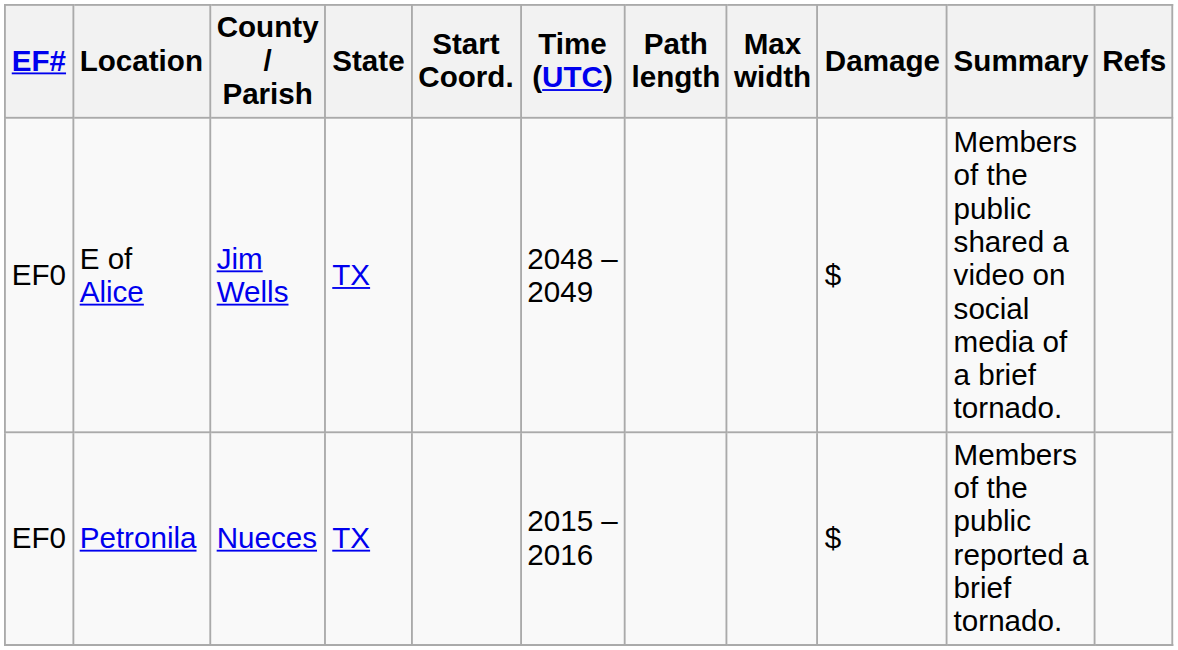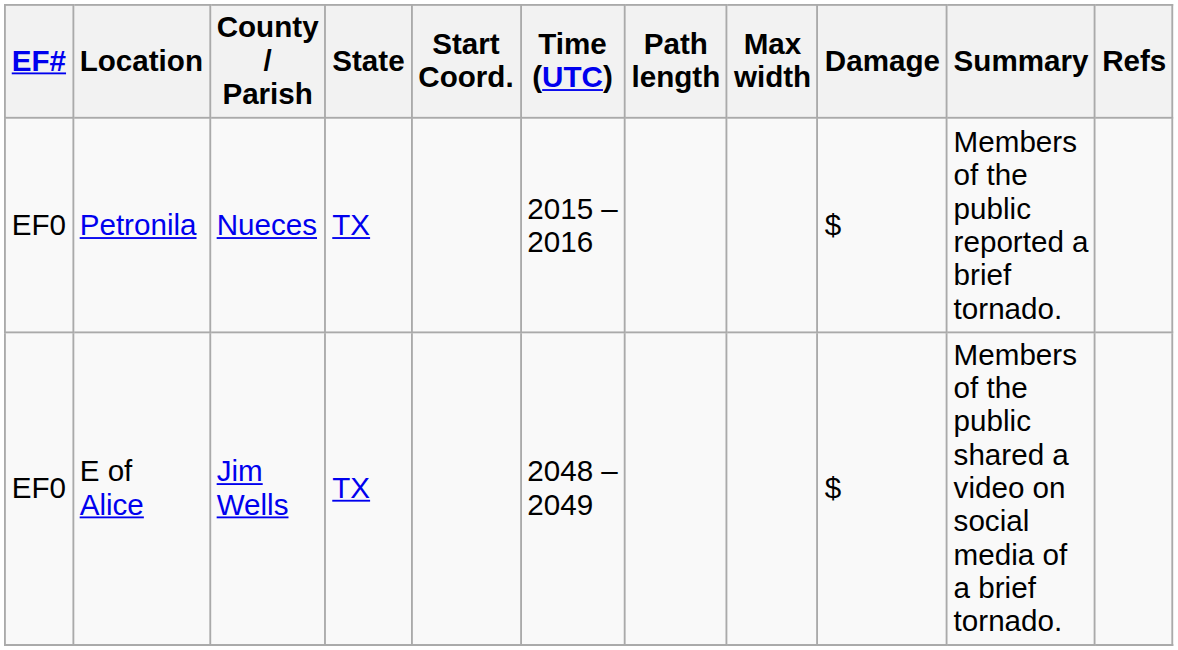rows swapped: Petronila <-> E of Alice
